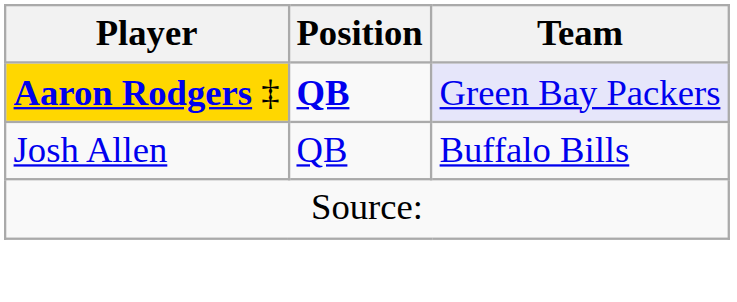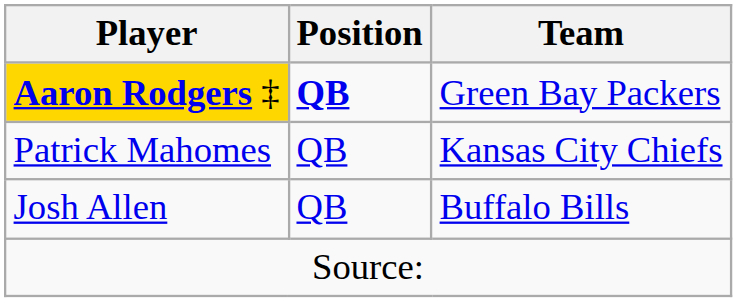Aaron Rodgers ‡ | Team: lavender background -> no background
+ row: Patrick Mahomes | QB | Kansas City Chiefs
